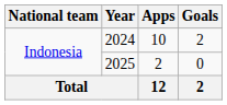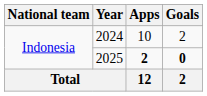2025 | Apps: normal -> bold
2025 | Goals: normal -> bold
